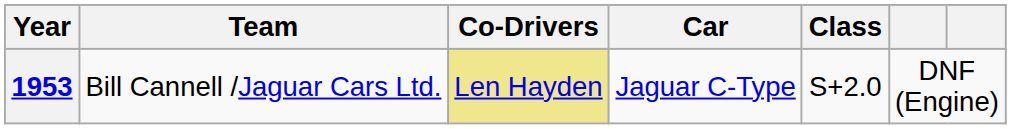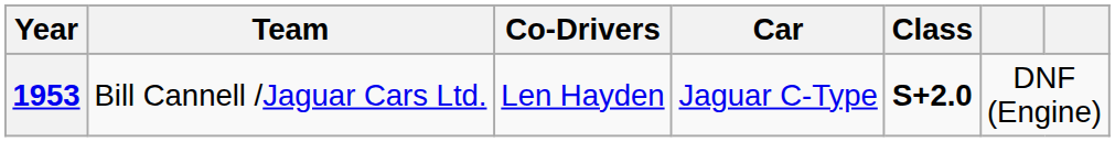1953 | Co-Drivers: khaki background -> no background
1953 | Class: normal -> bold
